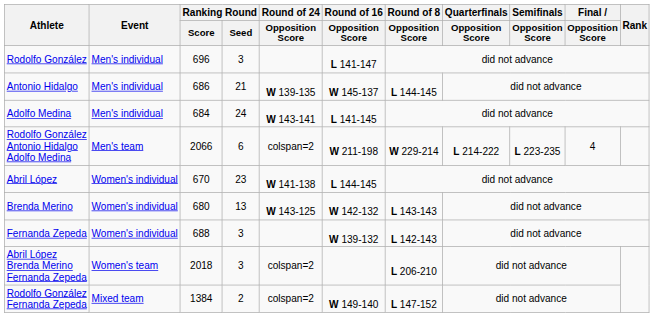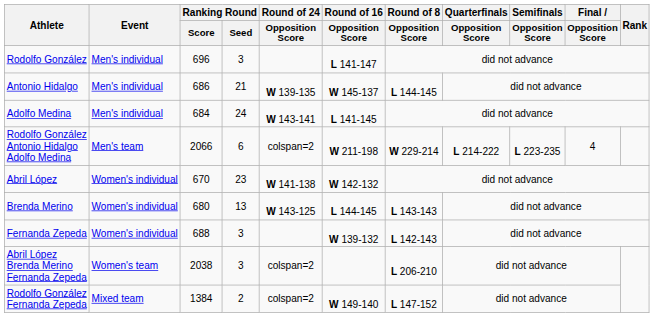Abril López | Round of 16 / Opposition Score: L 144-145 -> W 142-132
Brenda Merino | Round of 16 / Opposition Score: W 142-132 -> L 144-145
Abril López Brenda Merino Fernanda Zepeda | Ranking Round / Score: 2018 -> 2038
